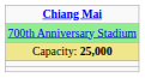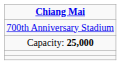700th Anniversary Stadium | Chiang Mai: lightgreen background -> no background
Capacity: 25,000 | Chiang Mai: khaki background -> no background
